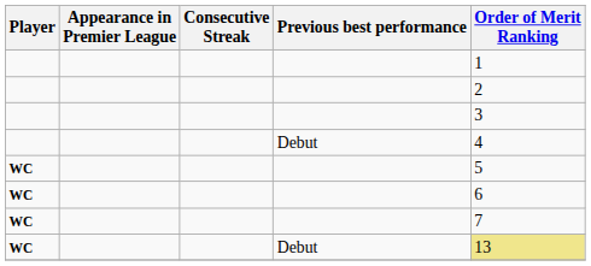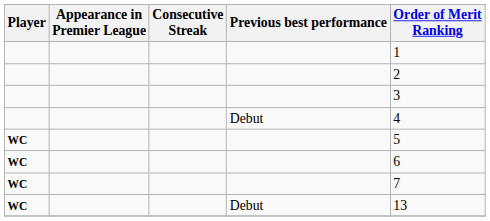WC / Debut | Order of Merit Ranking: khaki background -> no background
